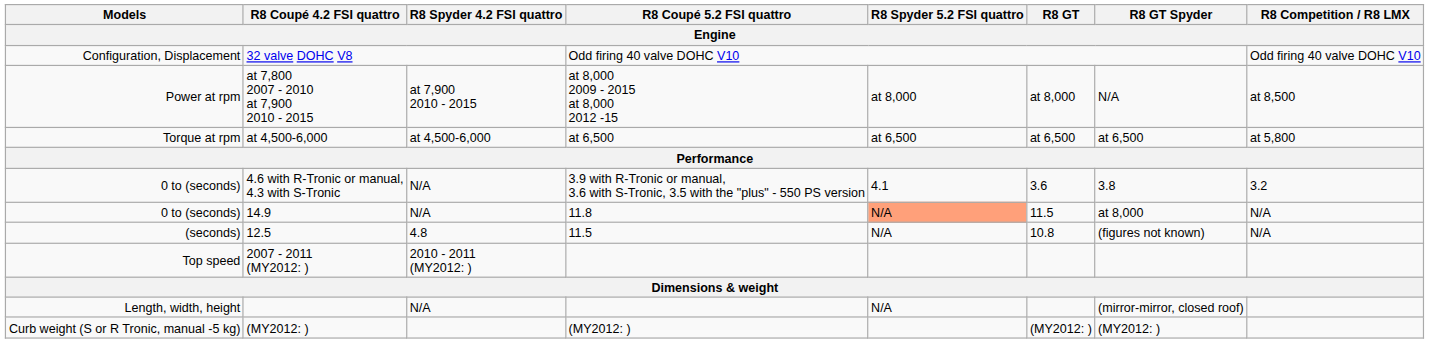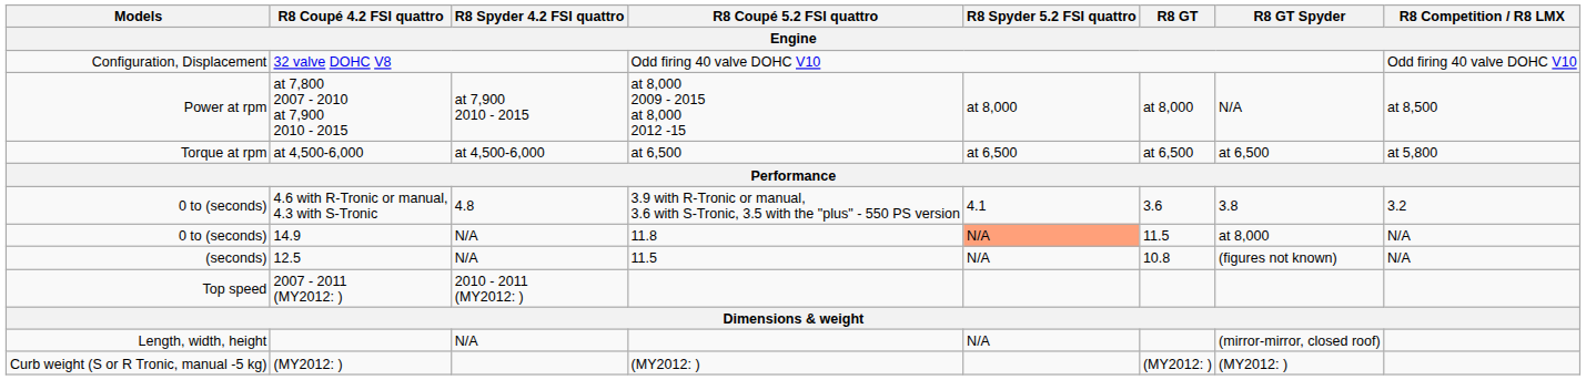4.6 with R-Tronic or manual, 4.3 with S-Tronic | R8 Spyder 4.2 FSI quattro / Engine: N/A -> 4.8
12.5 | R8 Spyder 4.2 FSI quattro / Engine: 4.8 -> N/A
